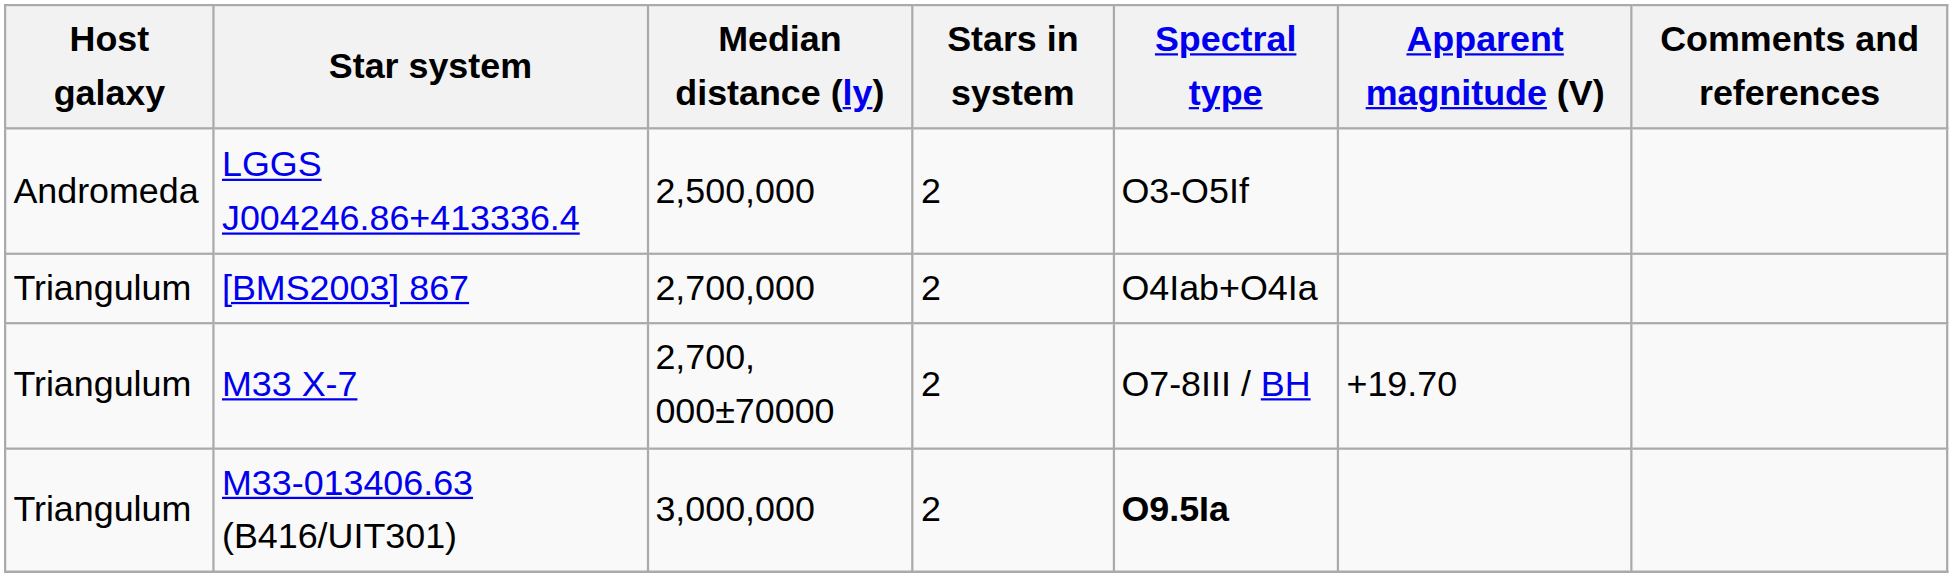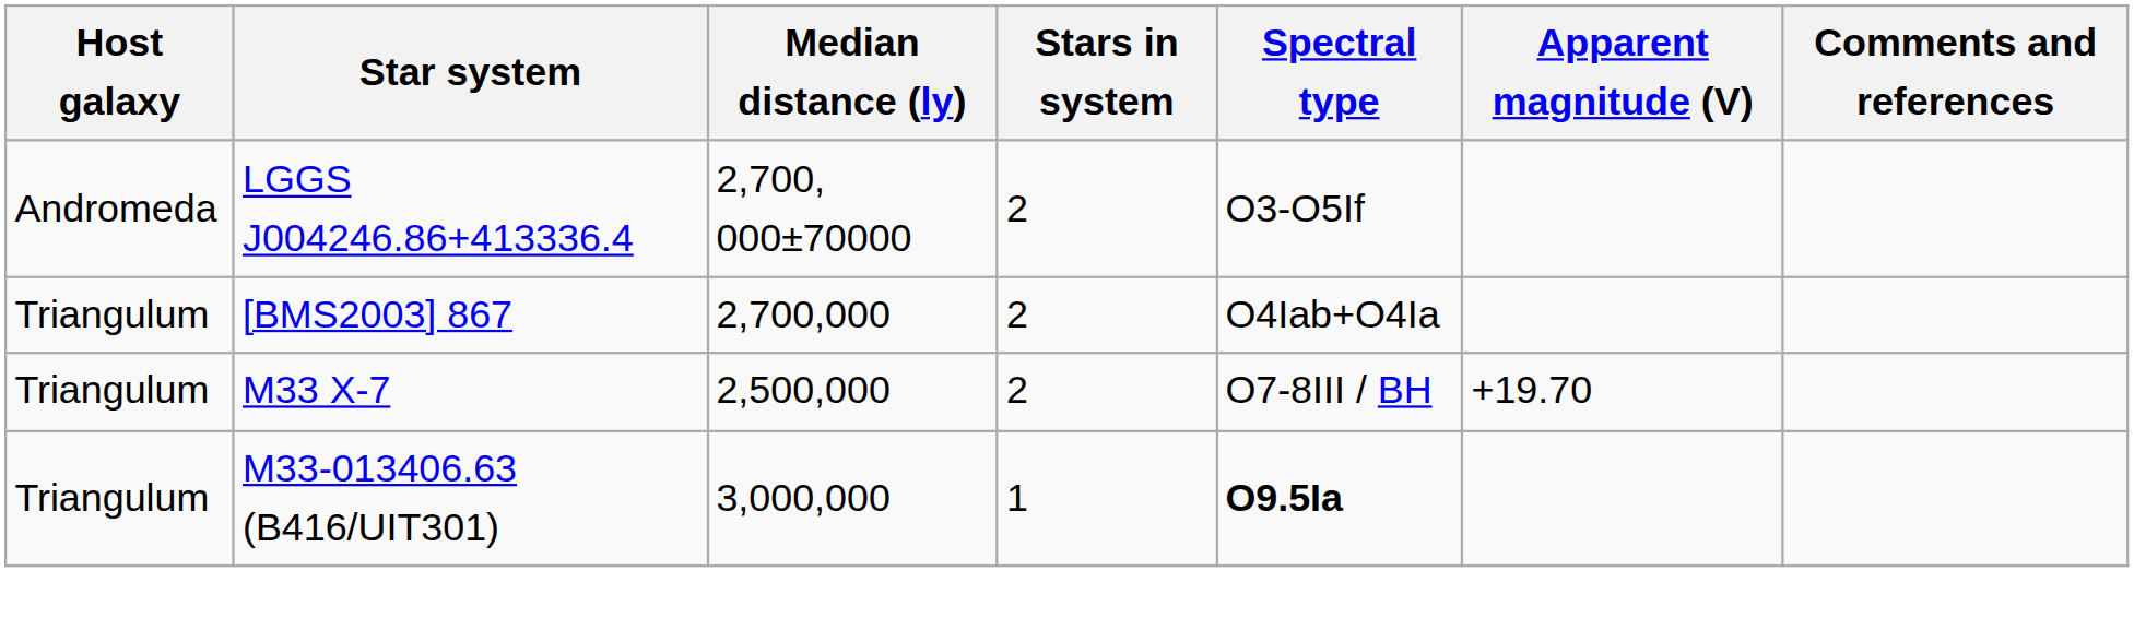LGGS J004246.86+413336.4 | Median distance (ly): 2,500,000 -> 2,700, 000±70000
M33 X-7 | Median distance (ly): 2,700, 000±70000 -> 2,500,000
M33-013406.63 (B416/UIT301) | Stars in system: 2 -> 1
